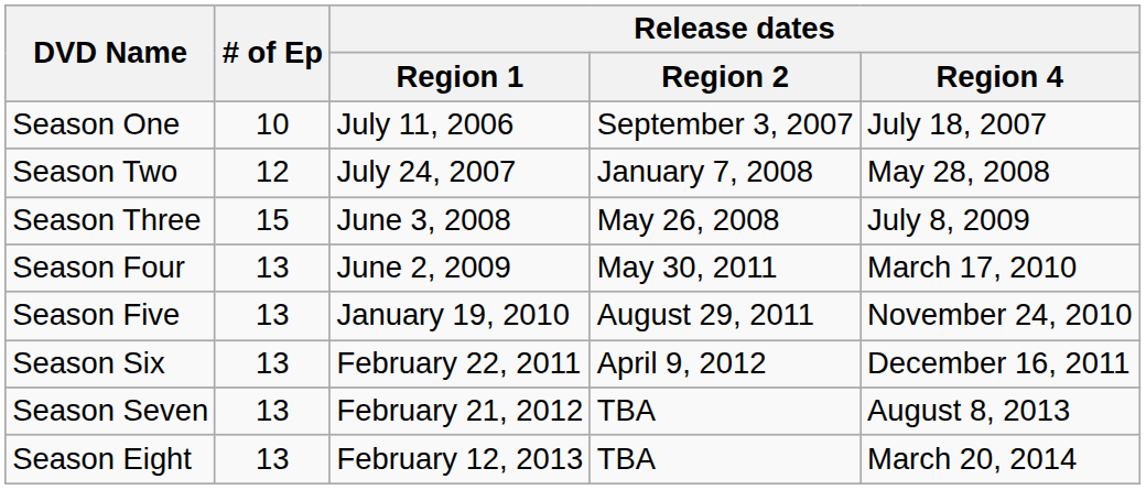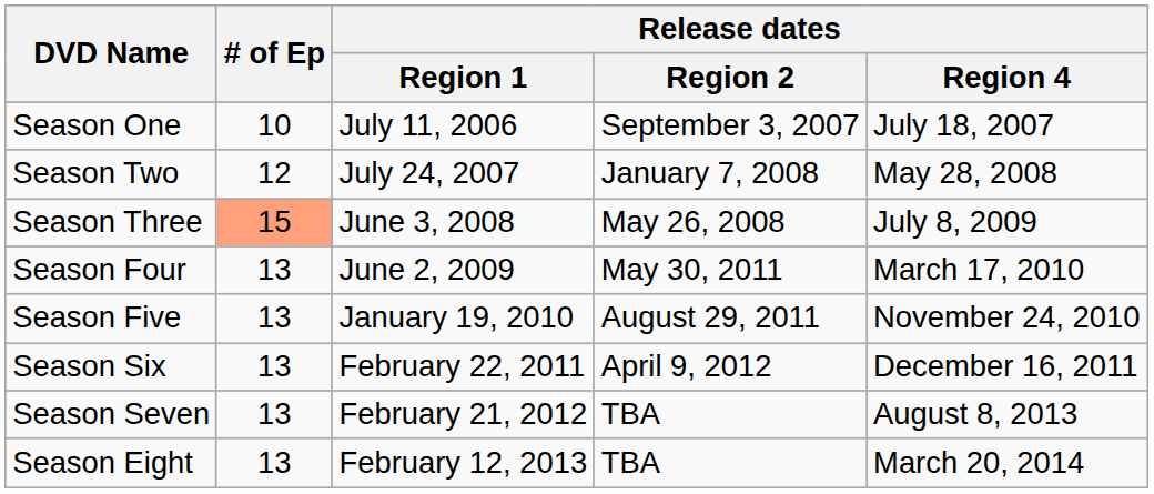Season Three | # of Ep: no background -> lightsalmon background
